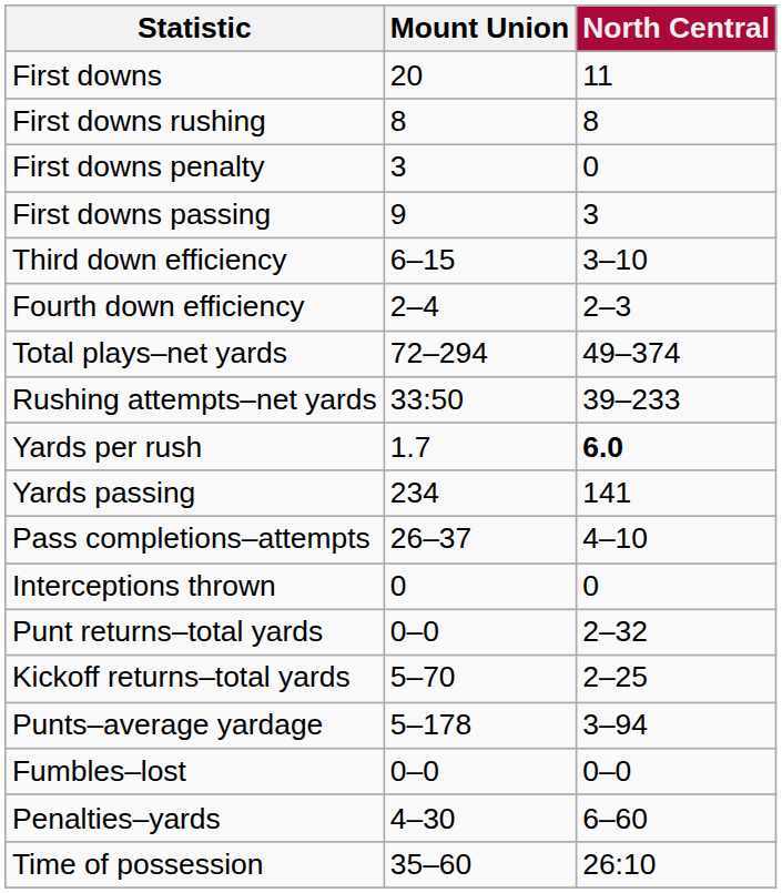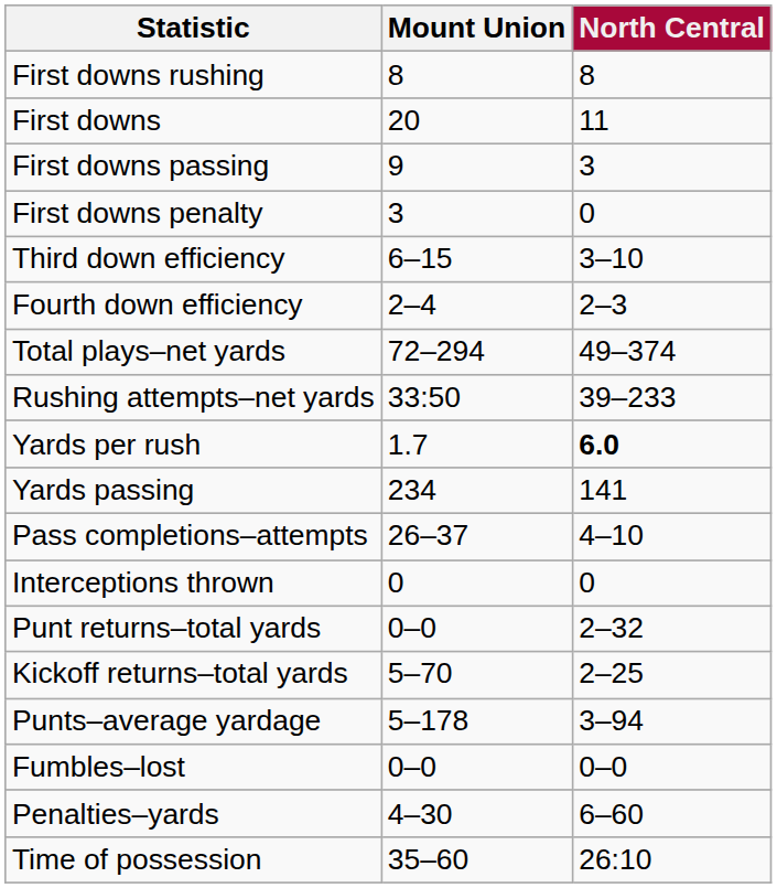rows swapped: First downs <-> First downs rushing
rows swapped: First downs passing <-> First downs penalty
